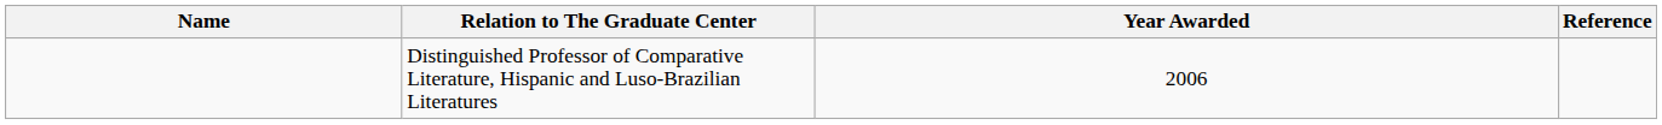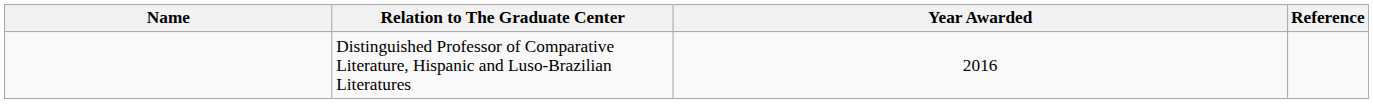row 2 | Year Awarded: 2006 -> 2016
